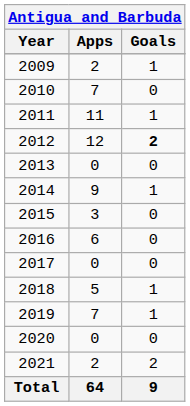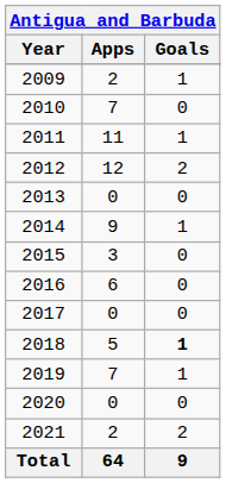2012 | Goals: bold -> normal
2018 | Goals: normal -> bold
